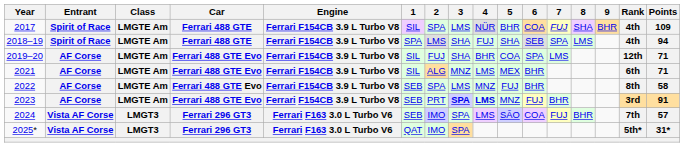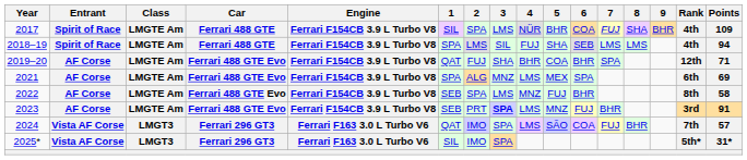2018–19 | 3: SHA -> SIL
2018–19 | 7: SPA -> LMS
2019–20 | 1: SIL -> QAT
2019–20 | 6: SPA -> BHR
2019–20 | 7: LMS -> SPA
2021 | 1: SIL -> SPA
2021 | 6: BHR -> SPA
2021 | Points: 71 -> 69
2023 | 4: bold -> normal
2024 | 1: SEB -> QAT
2025* | 1: QAT -> SIL
